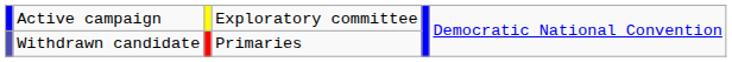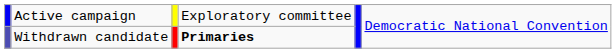Withdrawn candidate | column 4: normal -> bold
